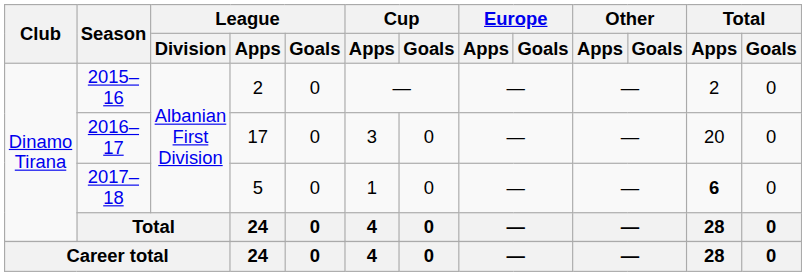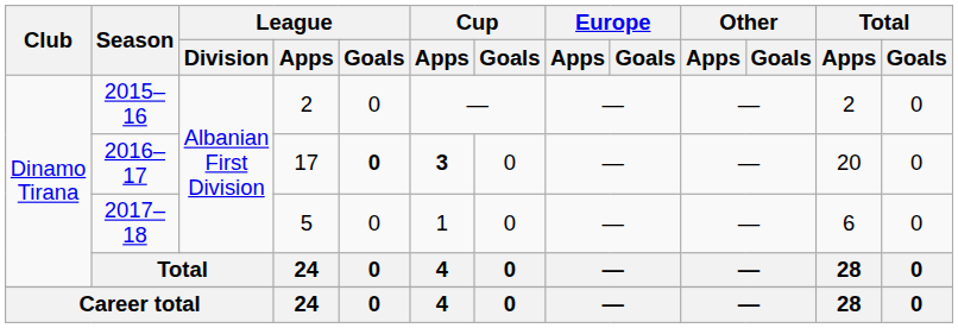2016–17 | League / Goals: normal -> bold
2016–17 | Cup / Apps: normal -> bold
2017–18 | Total / Apps: bold -> normal
